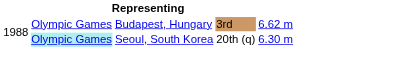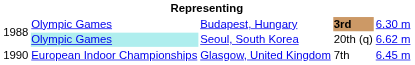Budapest, Hungary | column 4: normal -> bold
Budapest, Hungary | column 5: 6.62 m -> 6.30 m
Seoul, South Korea | column 5: 6.30 m -> 6.62 m
+ row: 1990 | European Indoor Championships | Glasgow, United Kingdom | 7th | 6.45 m
